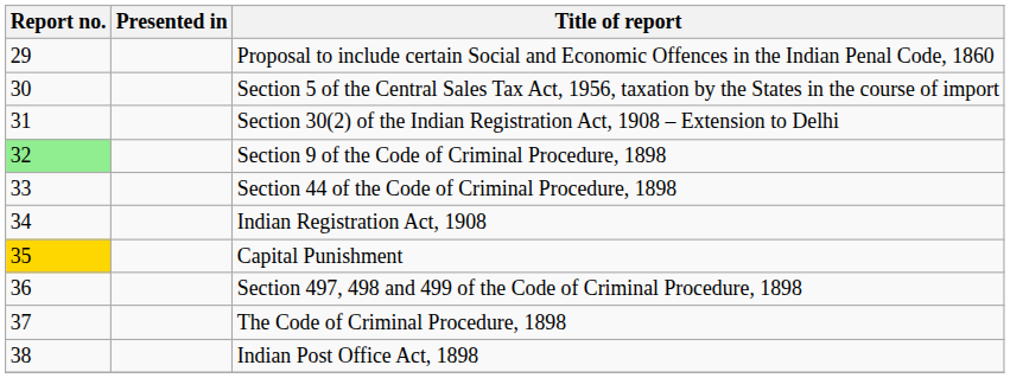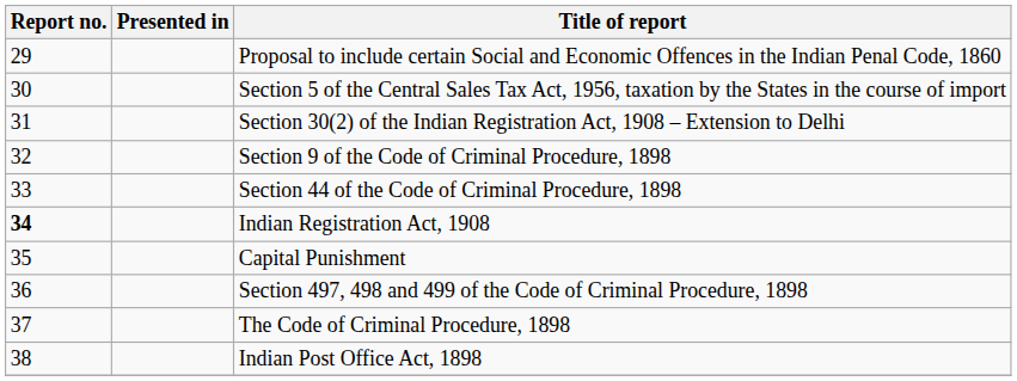Section 9 of the Code of Criminal Procedure, 1898 | Report no.: lightgreen background -> no background
Indian Registration Act, 1908 | Report no.: normal -> bold
Capital Punishment | Report no.: gold background -> no background
